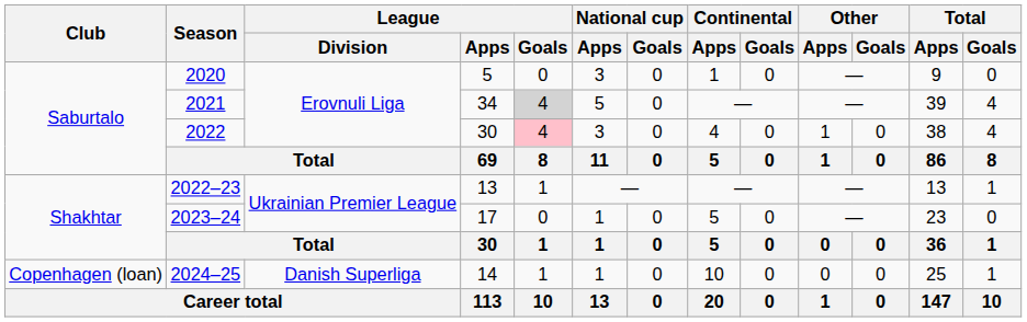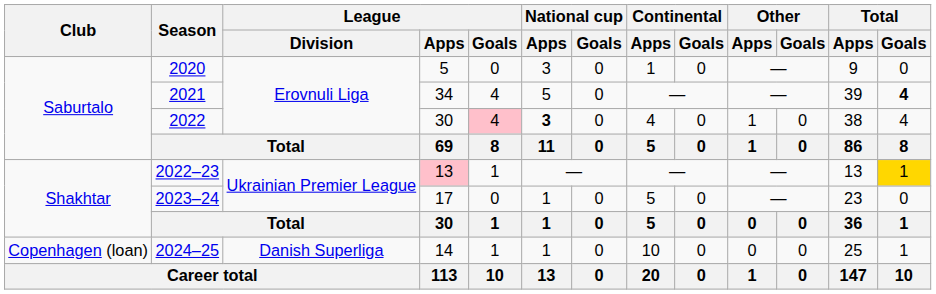2021 | League / Goals: lightgrey background -> no background
2021 | Total / Goals: normal -> bold
2022 | National cup / Apps: normal -> bold
2022–23 | League / Apps: no background -> pink background
2022–23 | Total / Goals: no background -> gold background
